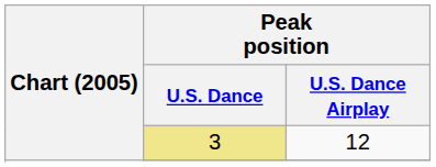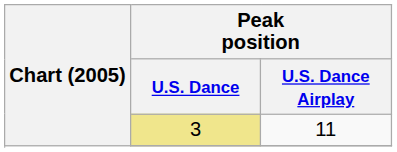row 3 | Peak position / U.S. Dance Airplay: 12 -> 11
